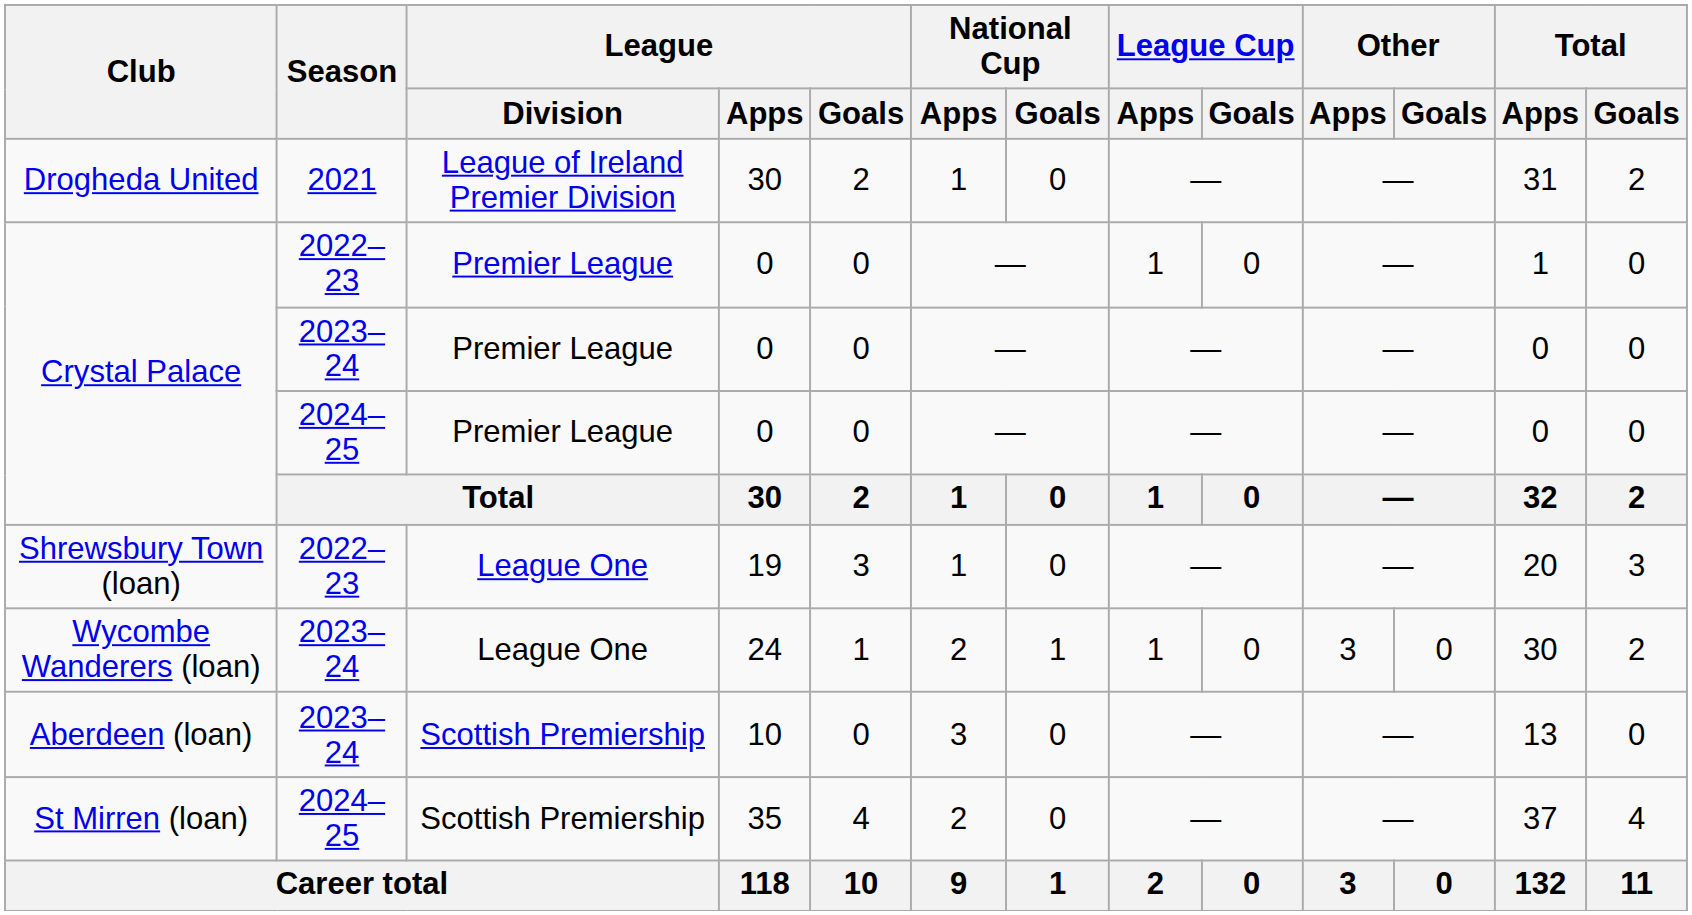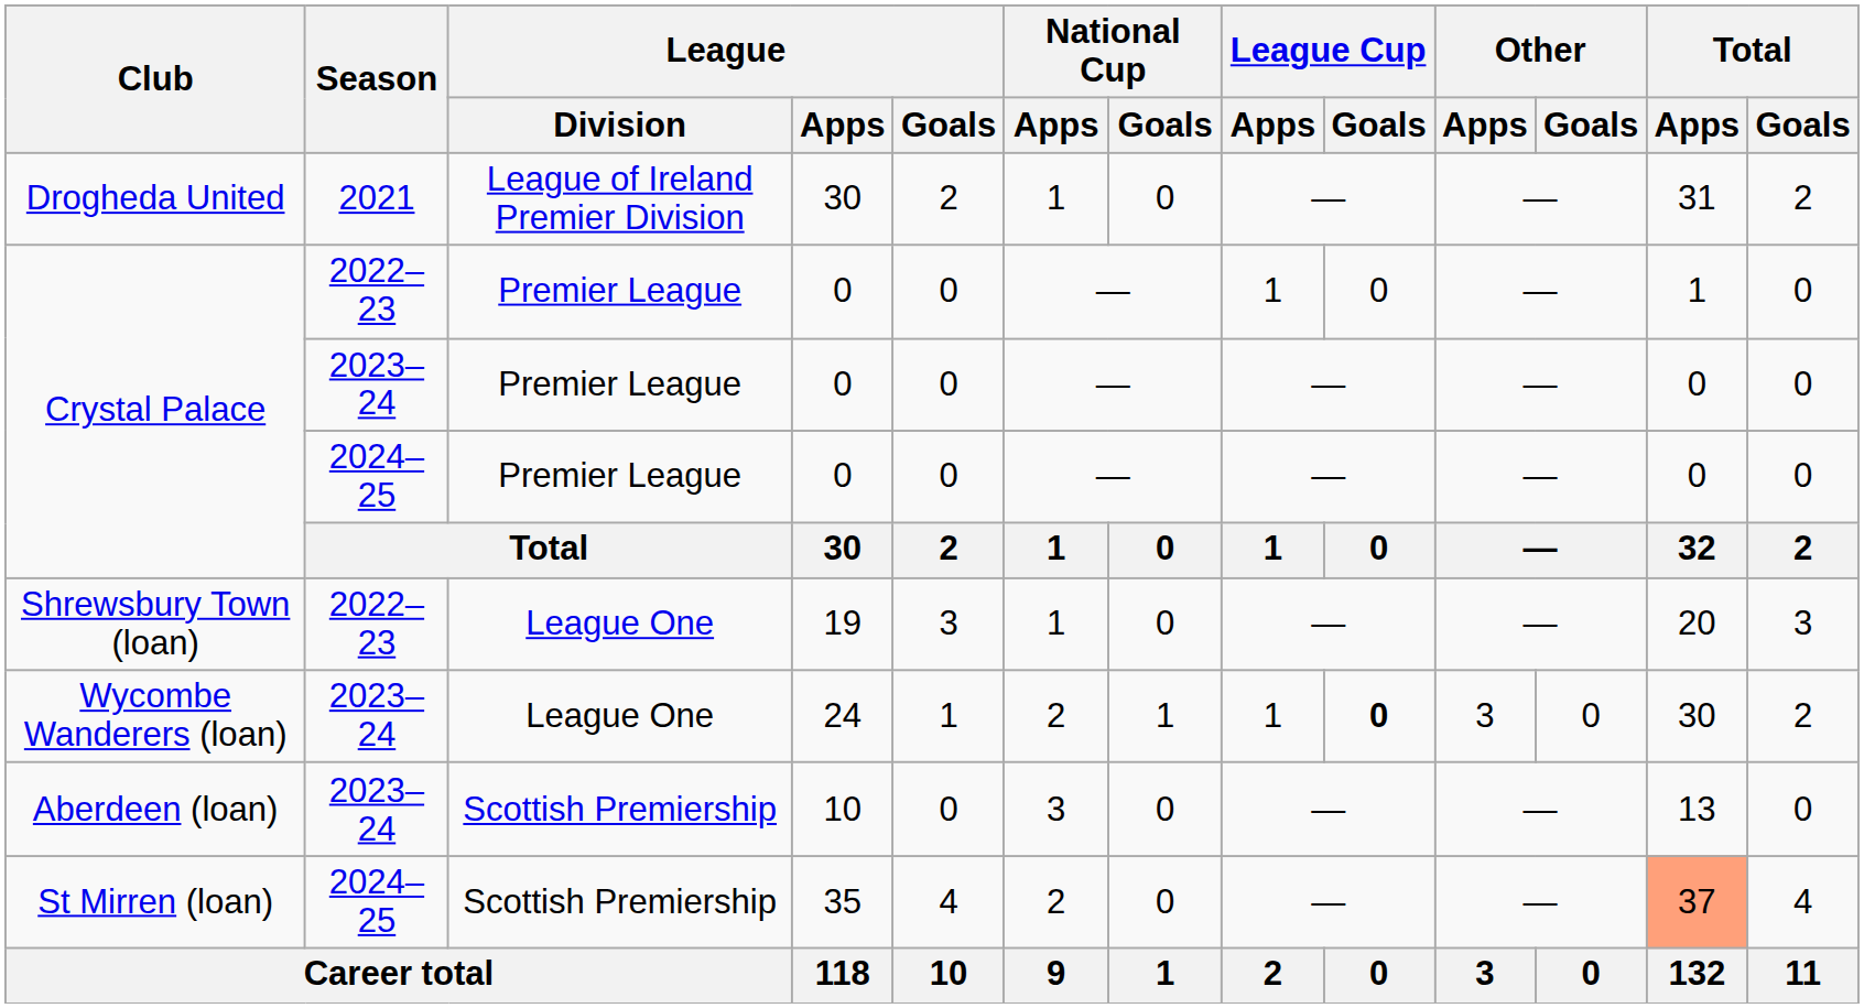Wycombe Wanderers (loan) | League Cup / Goals: normal -> bold
St Mirren (loan) | Total / Apps: no background -> lightsalmon background
